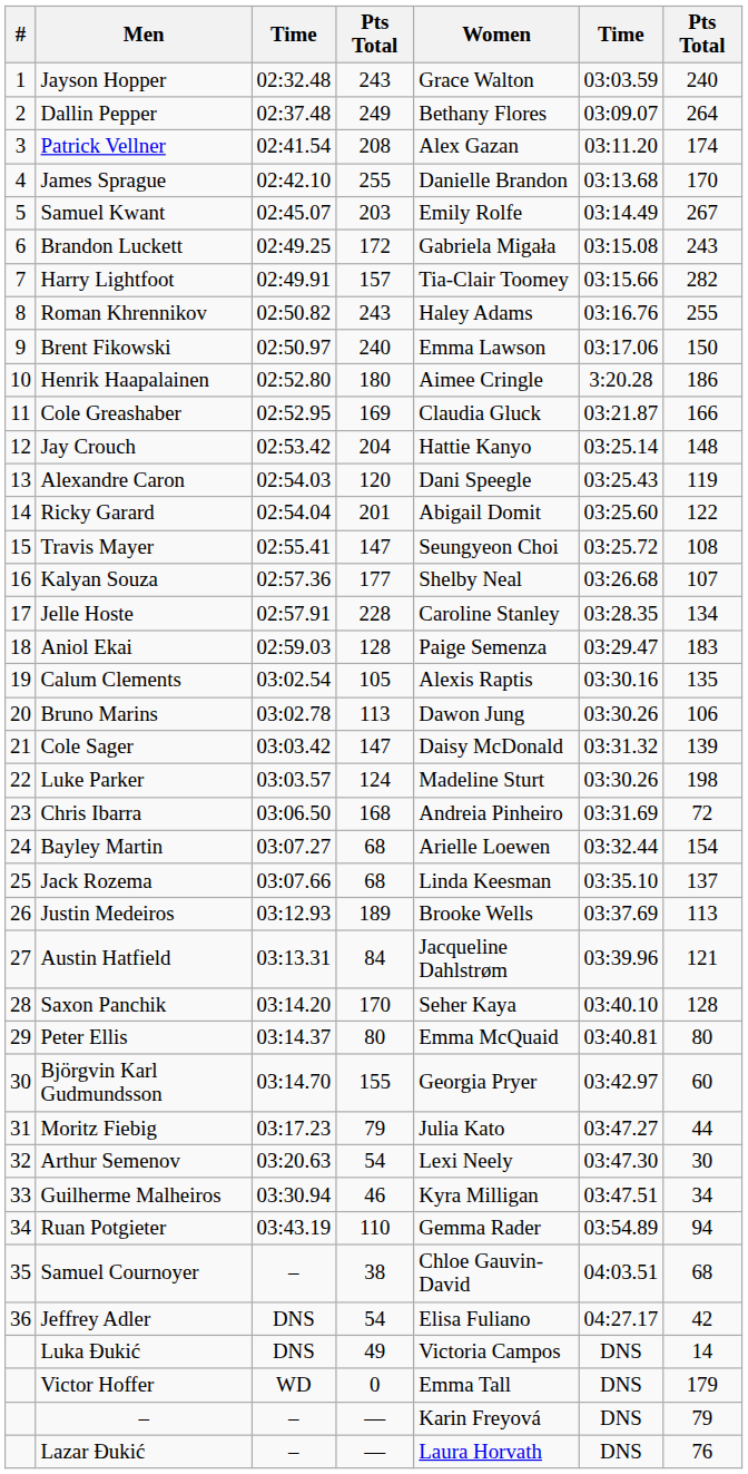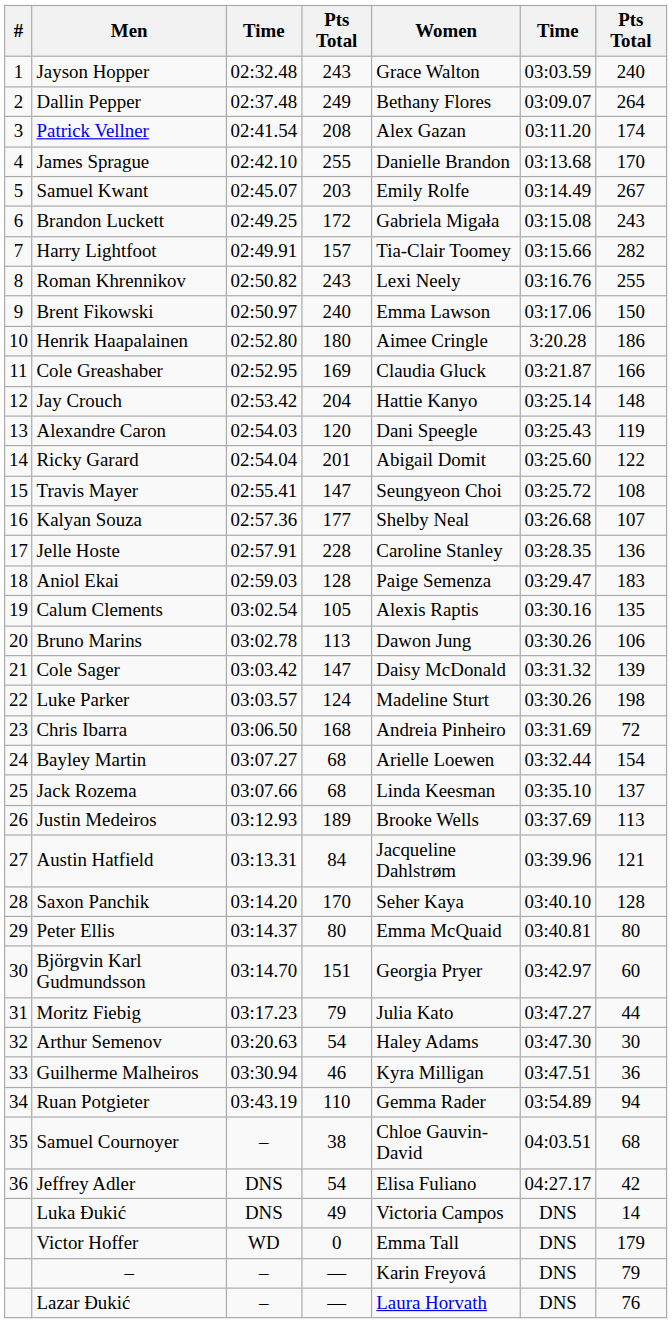Roman Khrennikov | Women: Haley Adams -> Lexi Neely
Jelle Hoste | column 7: 134 -> 136
Björgvin Karl Gudmundsson | column 4: 155 -> 151
Arthur Semenov | Women: Lexi Neely -> Haley Adams
Guilherme Malheiros | column 7: 34 -> 36
